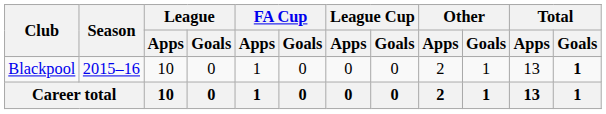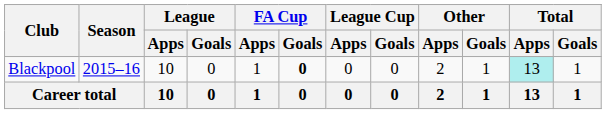Blackpool | FA Cup / Goals: normal -> bold
Blackpool | Total / Apps: no background -> paleturquoise background
Blackpool | Total / Goals: bold -> normal
